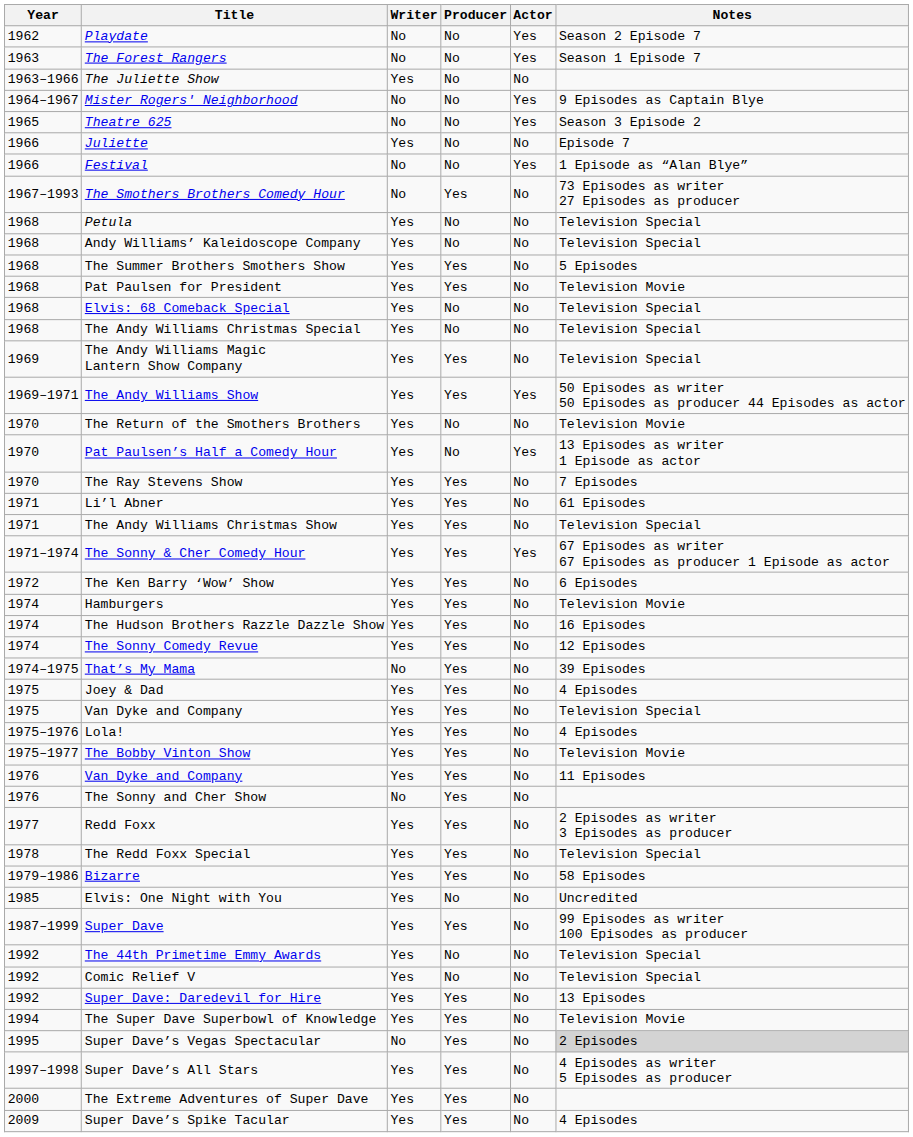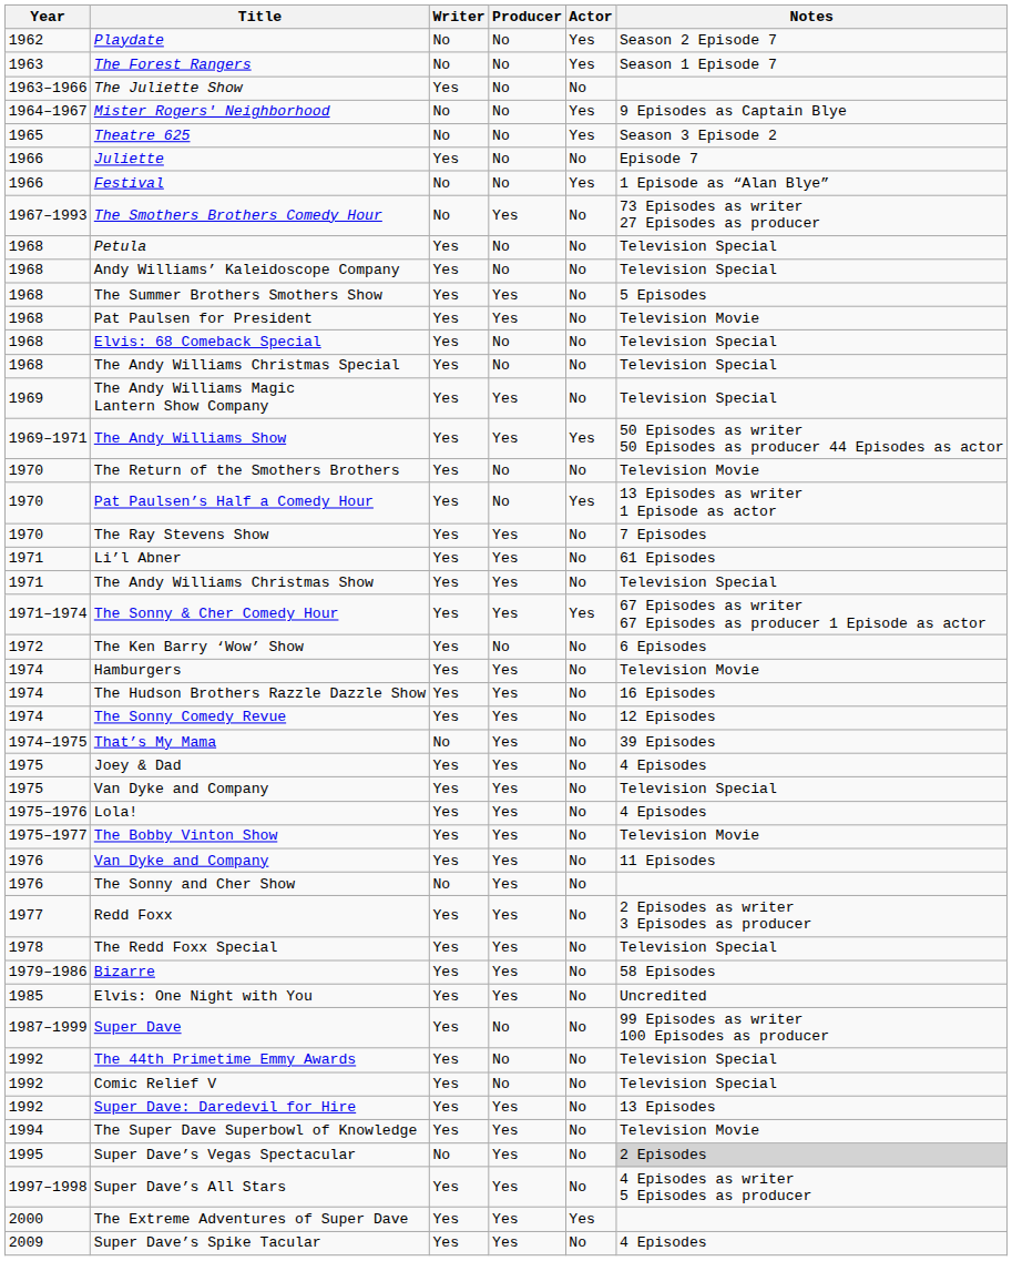The Ken Barry ‘Wow’ Show | Producer: Yes -> No
Elvis: One Night with You | Producer: No -> Yes
Super Dave | Producer: Yes -> No
The Extreme Adventures of Super Dave | Actor: No -> Yes
